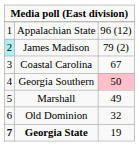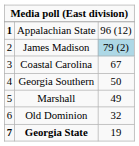Appalachian State | column 1: normal -> bold
James Madison | column 1: paleturquoise background -> no background
James Madison | column 3: no background -> lightblue background
Georgia Southern | column 3: pink background -> no background
